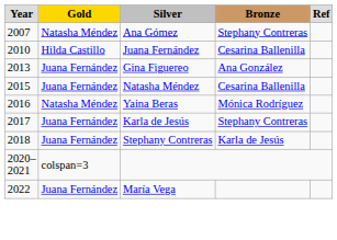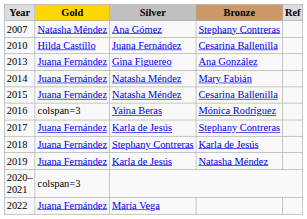+ row: 2014 | Juana Fernández | Natasha Méndez | Mary Fabián
2016 | Gold: Natasha Méndez -> colspan=3
+ row: 2019 | Juana Fernández | Karla de Jesús | Natasha Méndez
